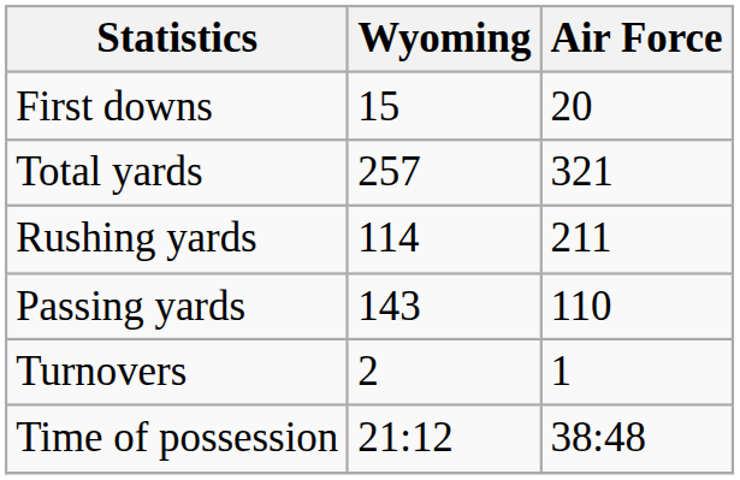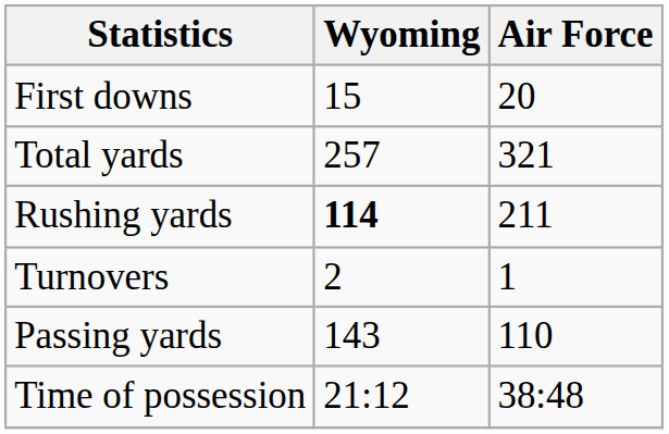Rushing yards | Wyoming: normal -> bold
rows swapped: Passing yards <-> Turnovers
